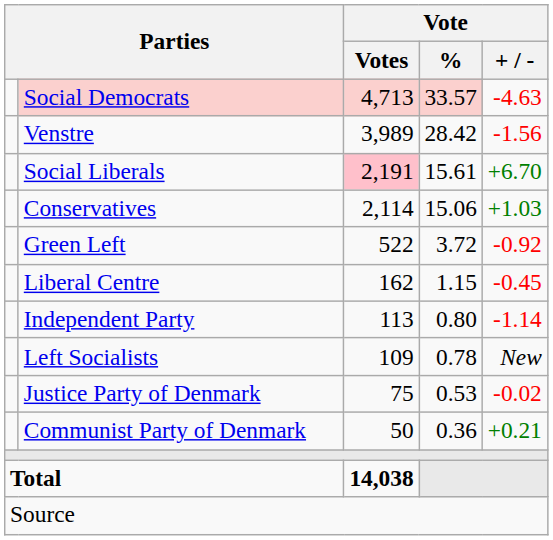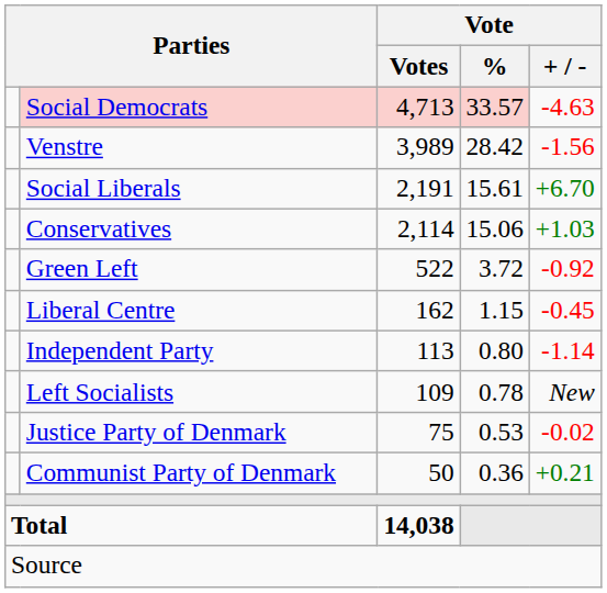Social Liberals | Vote / Votes: pink background -> no background
